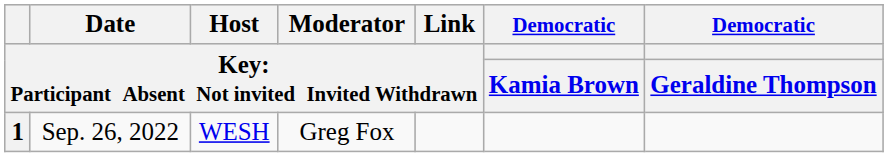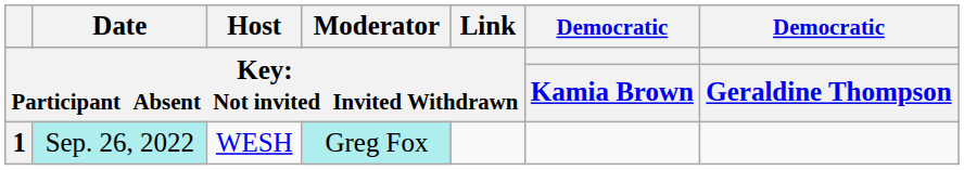1 | column 2: no background -> paleturquoise background
1 | column 4: no background -> paleturquoise background
